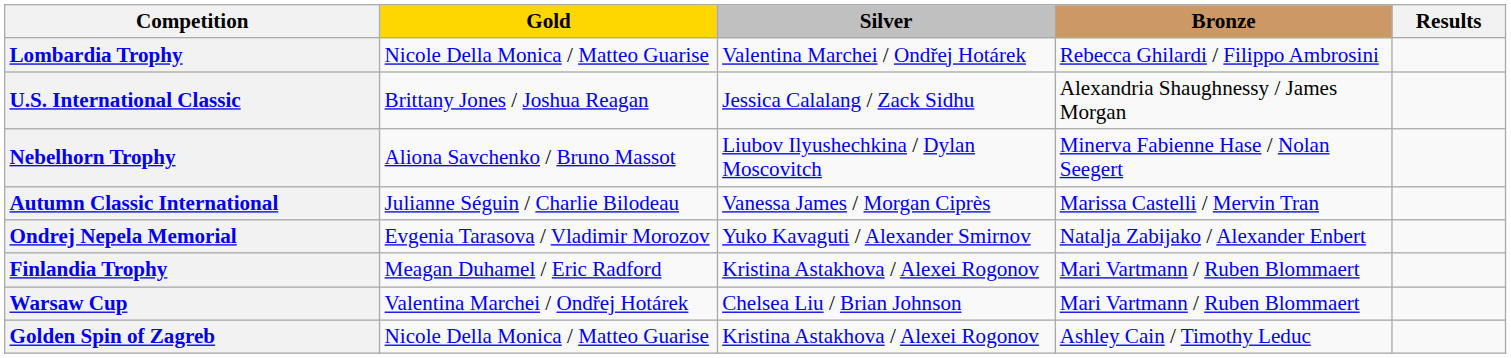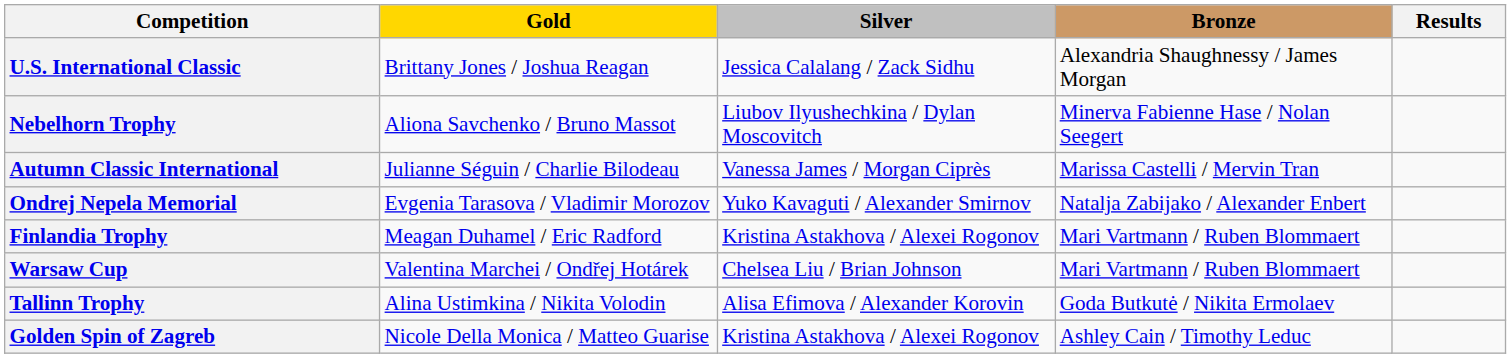- row: Lombardia Trophy | Nicole Della Monica / Matteo Guarise | Valentina Marchei / Ondřej Hotárek | Rebecca Ghilardi / Filippo Ambrosini
+ row: Tallinn Trophy | Alina Ustimkina / Nikita Volodin | Alisa Efimova / Alexander Korovin | Goda Butkutė / Nikita Ermolaev
